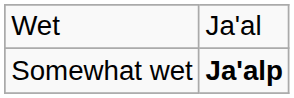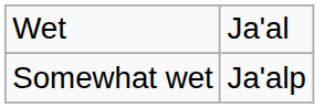Somewhat wet | column 2: bold -> normal
